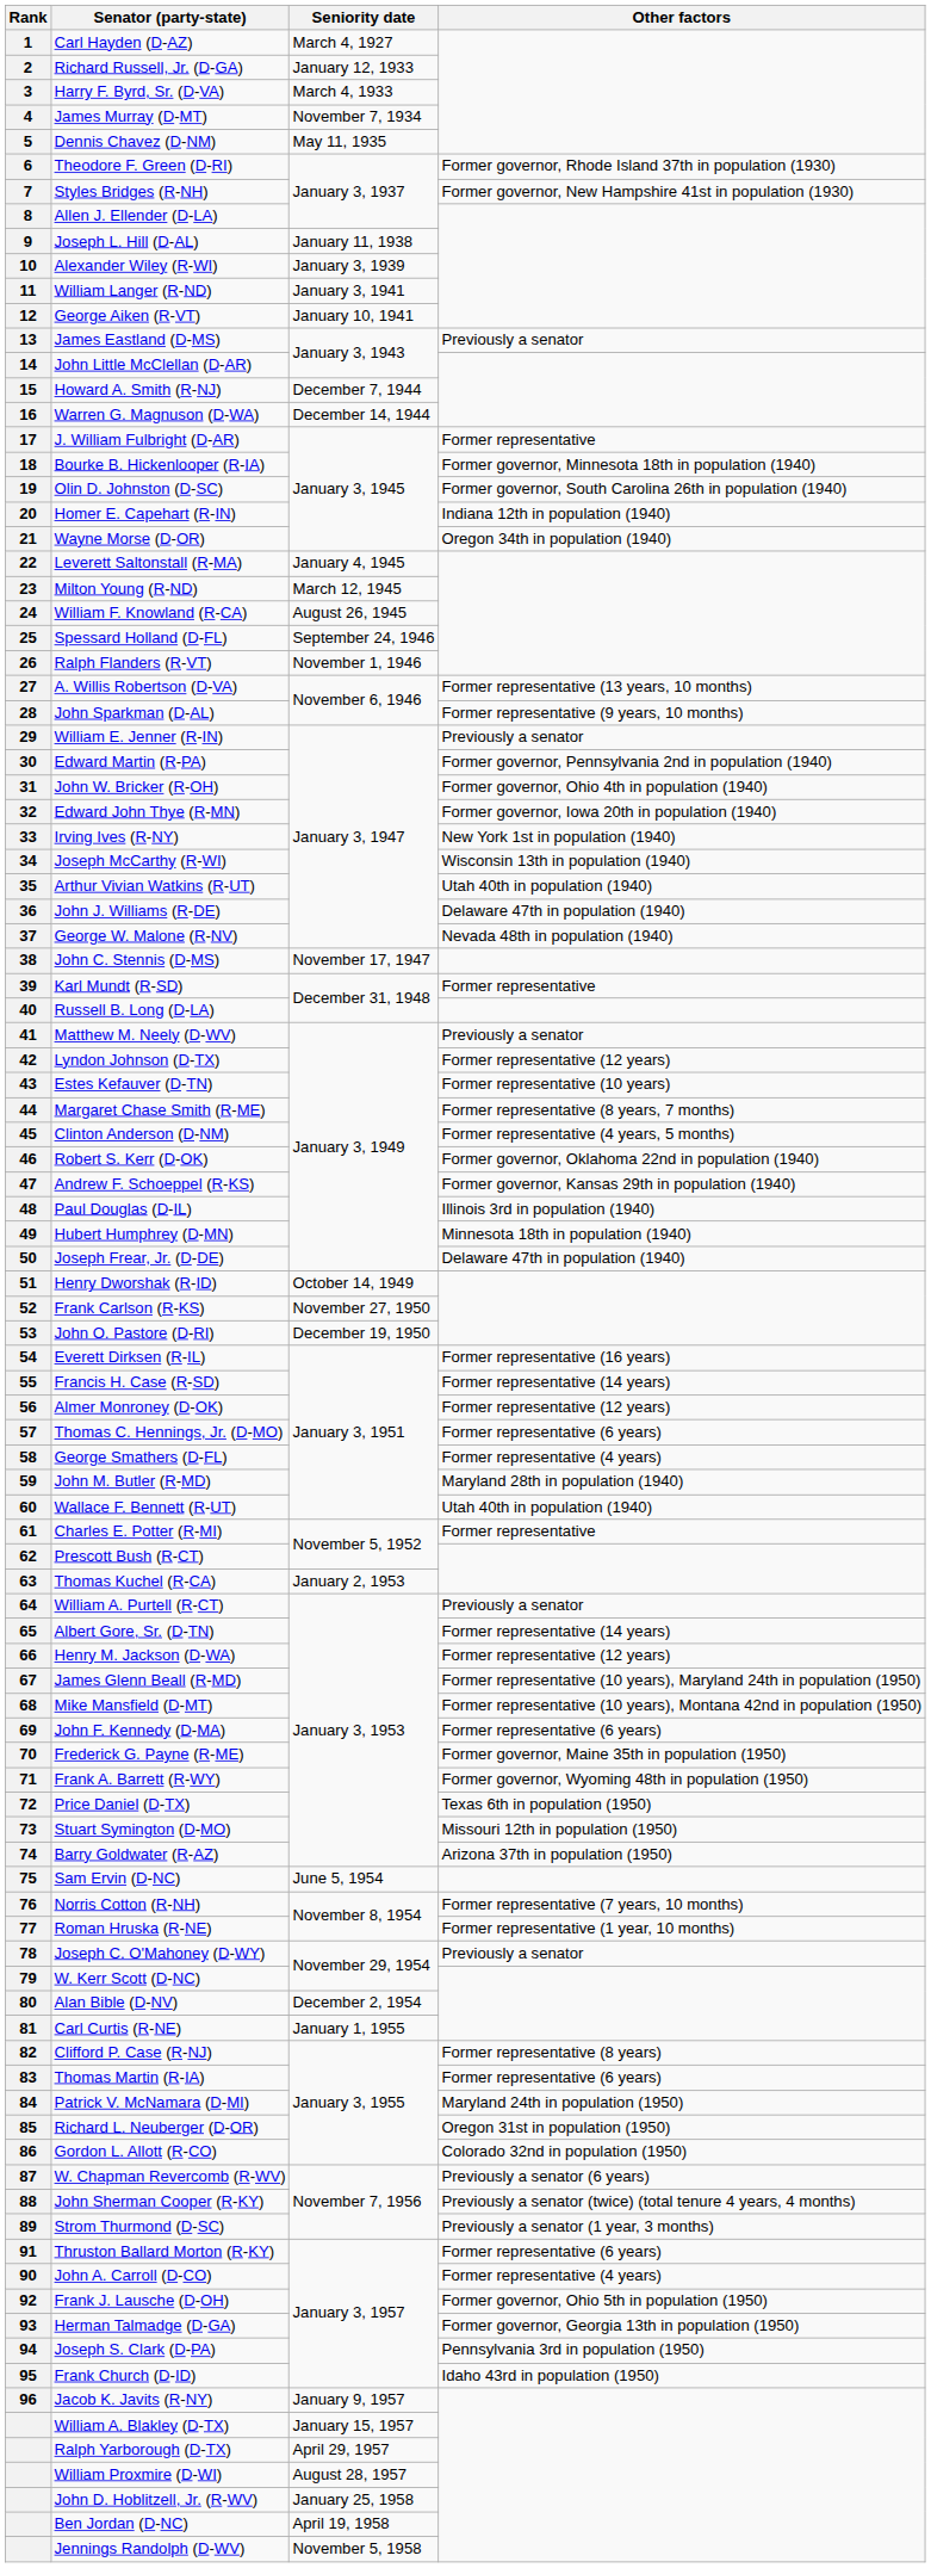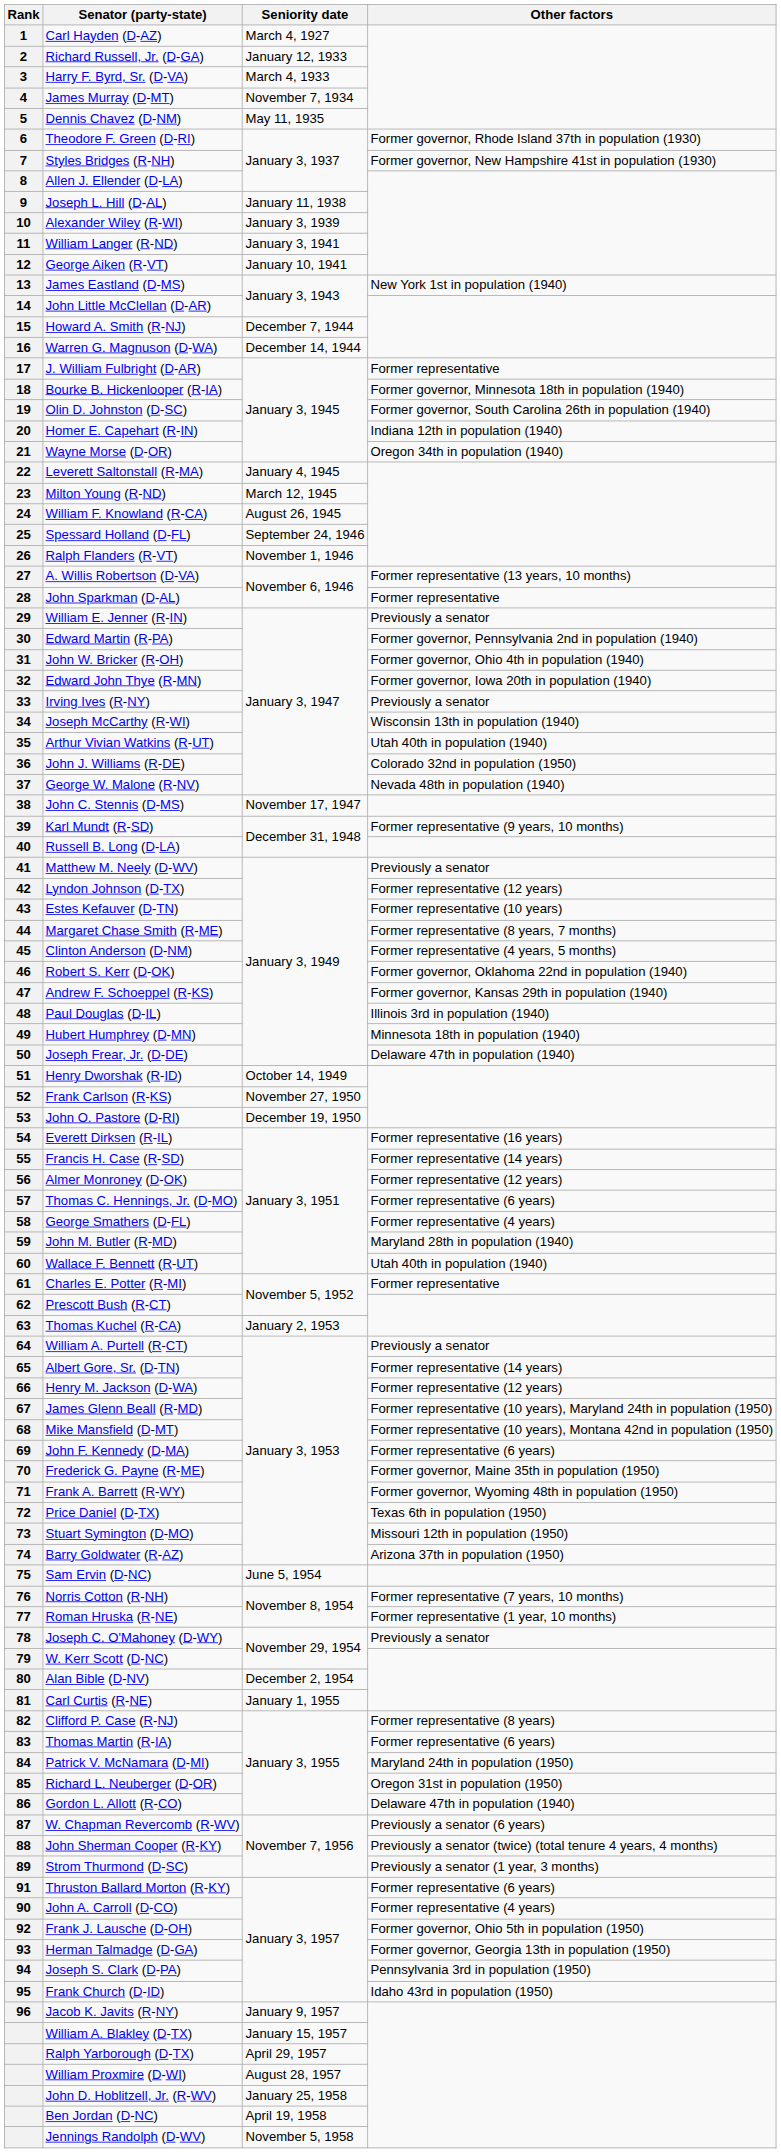James Eastland (D-MS) | Other factors: Previously a senator -> New York 1st in population (1940)
John Sparkman (D-AL) | Other factors: Former representative (9 years, 10 months) -> Former representative
Irving Ives (R-NY) | Other factors: New York 1st in population (1940) -> Previously a senator
John J. Williams (R-DE) | Other factors: Delaware 47th in population (1940) -> Colorado 32nd in population (1950)
Karl Mundt (R-SD) | Other factors: Former representative -> Former representative (9 years, 10 months)
Gordon L. Allott (R-CO) | Other factors: Colorado 32nd in population (1950) -> Delaware 47th in population (1940)
